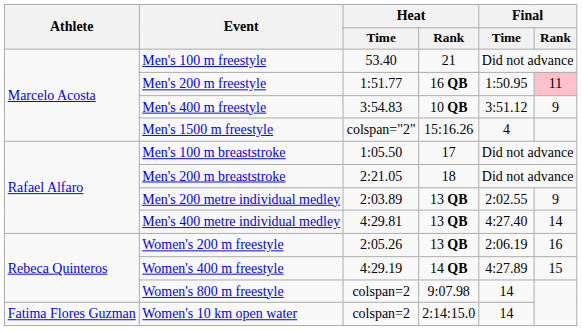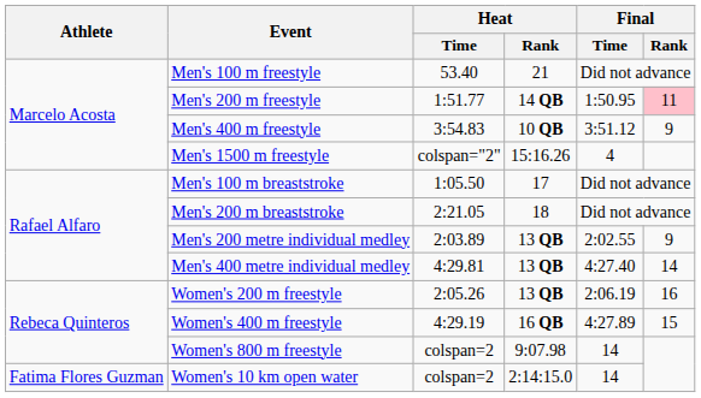Men's 200 m freestyle | Heat / Rank: 16 QB -> 14 QB
Women's 400 m freestyle | Heat / Rank: 14 QB -> 16 QB
